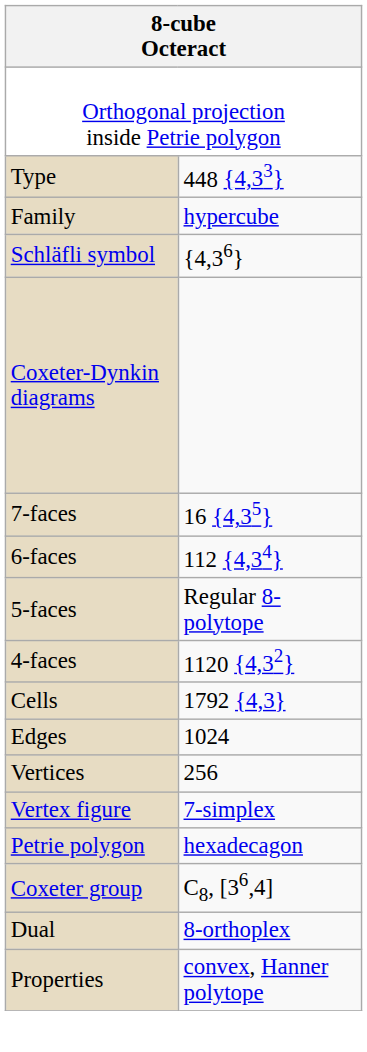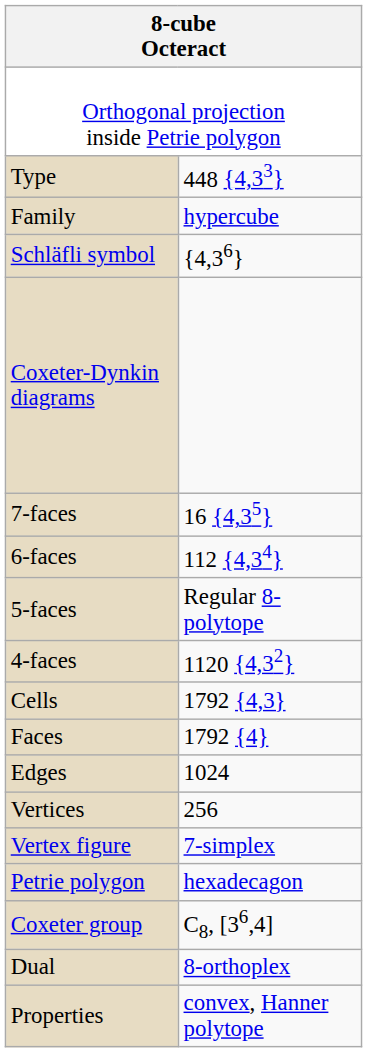+ row: Faces | 1792 {4}
